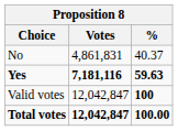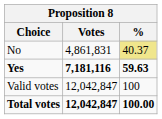No | %: no background -> khaki background
Valid votes | %: bold -> normal
